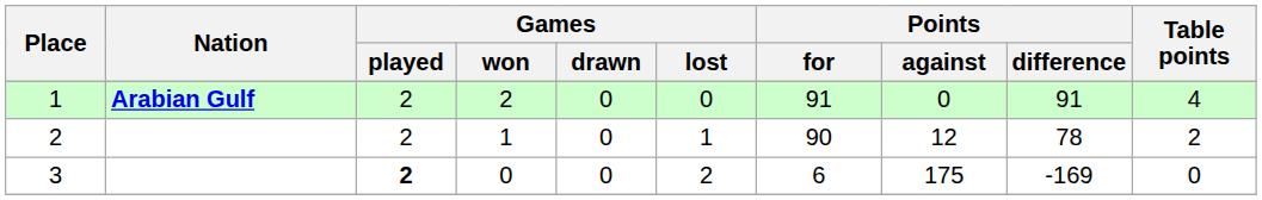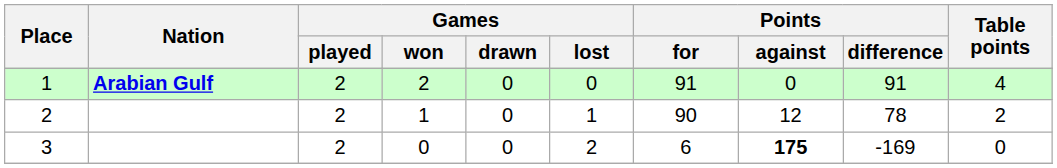3 | Games / played: bold -> normal
3 | Points / against: normal -> bold
